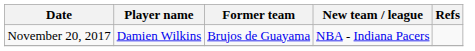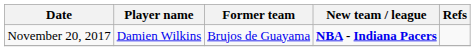November 20, 2017 | New team / league: normal -> bold
